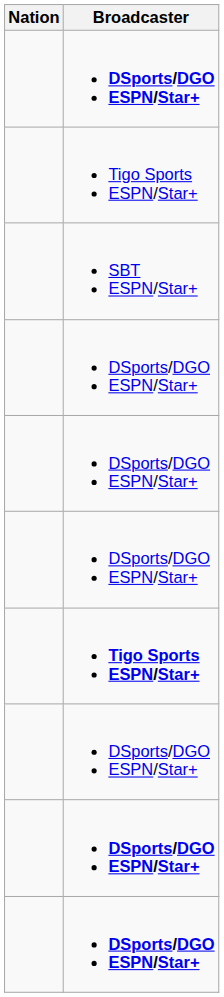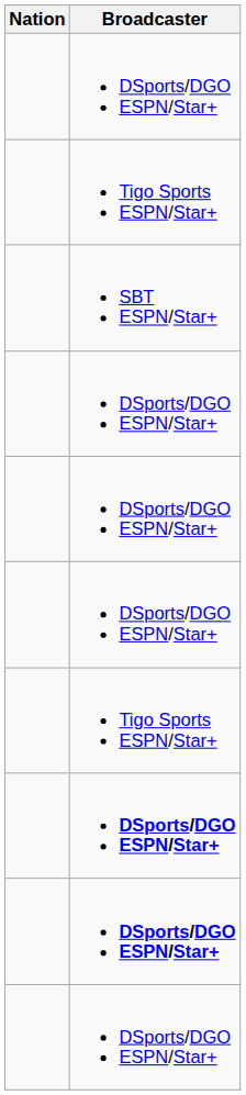row 2 | Broadcaster: bold -> normal
row 8 | Broadcaster: bold -> normal
row 9 | Broadcaster: normal -> bold
row 11 | Broadcaster: bold -> normal
